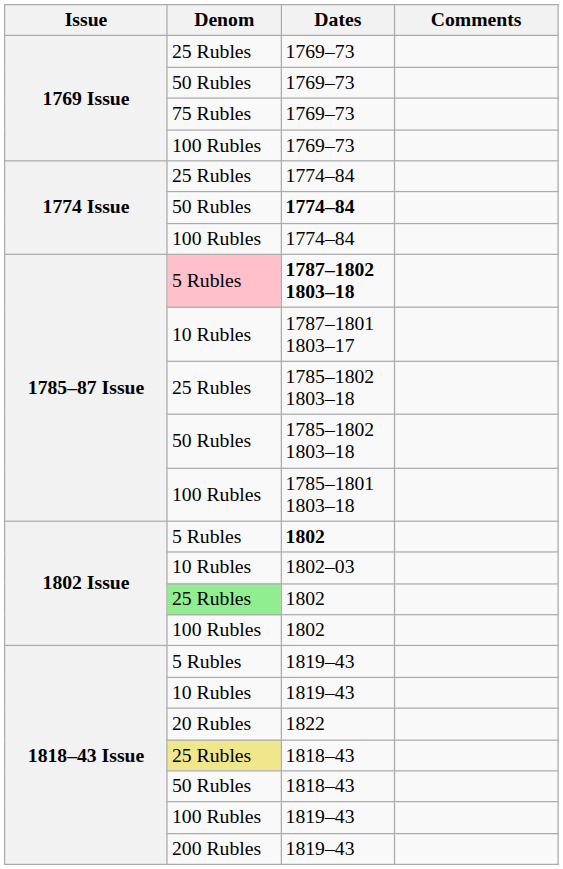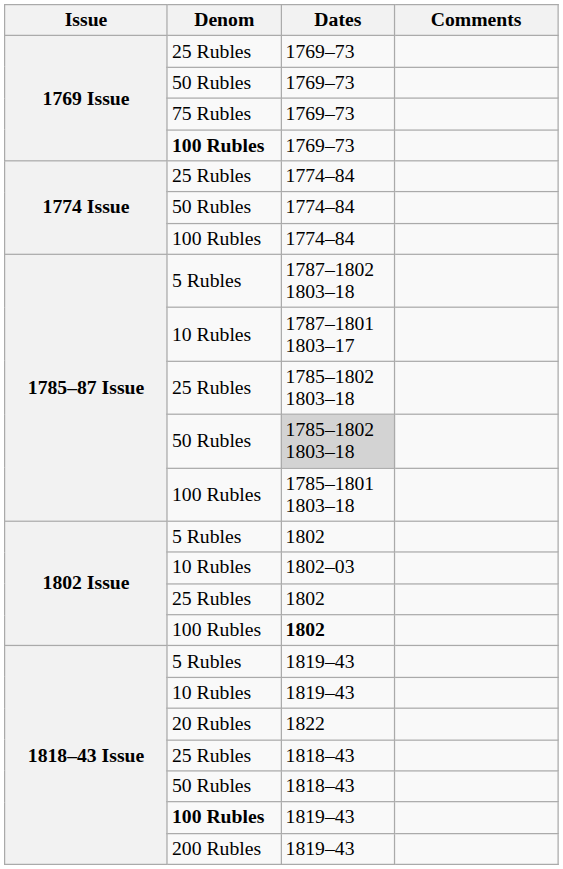100 Rubles / 1769–73 | Denom: normal -> bold
50 Rubles / 1774–84 | Dates: bold -> normal
1787–1802 1803–18 | Denom: pink background -> no background
1787–1802 1803–18 | Dates: bold -> normal
50 Rubles / 1785–1802 1803–18 | Dates: no background -> lightgrey background
5 Rubles / 1802 | Dates: bold -> normal
25 Rubles / 1802 | Denom: lightgreen background -> no background
100 Rubles / 1802 | Dates: normal -> bold
25 Rubles / 1818–43 | Denom: khaki background -> no background
100 Rubles / 1819–43 | Denom: normal -> bold
